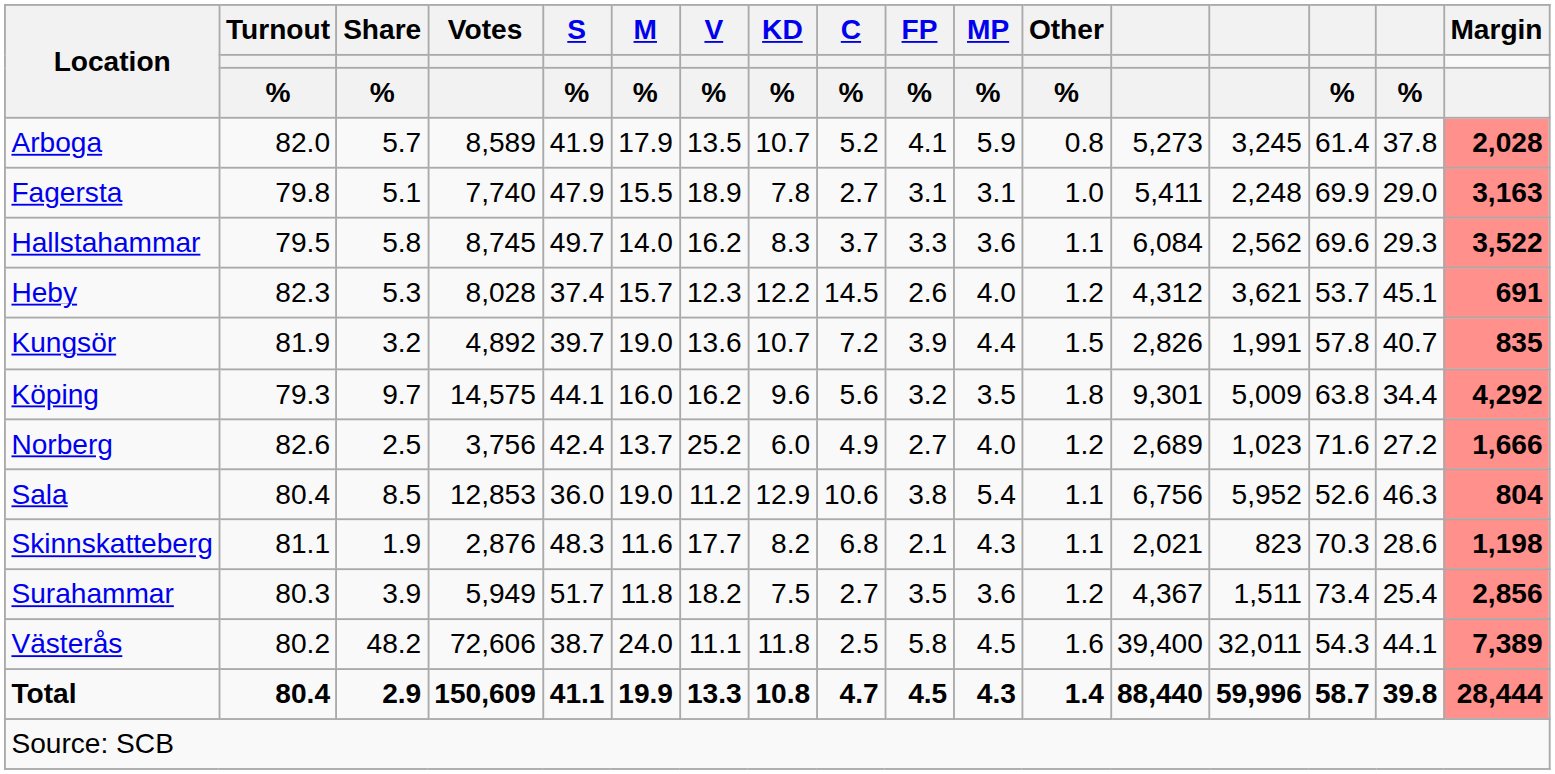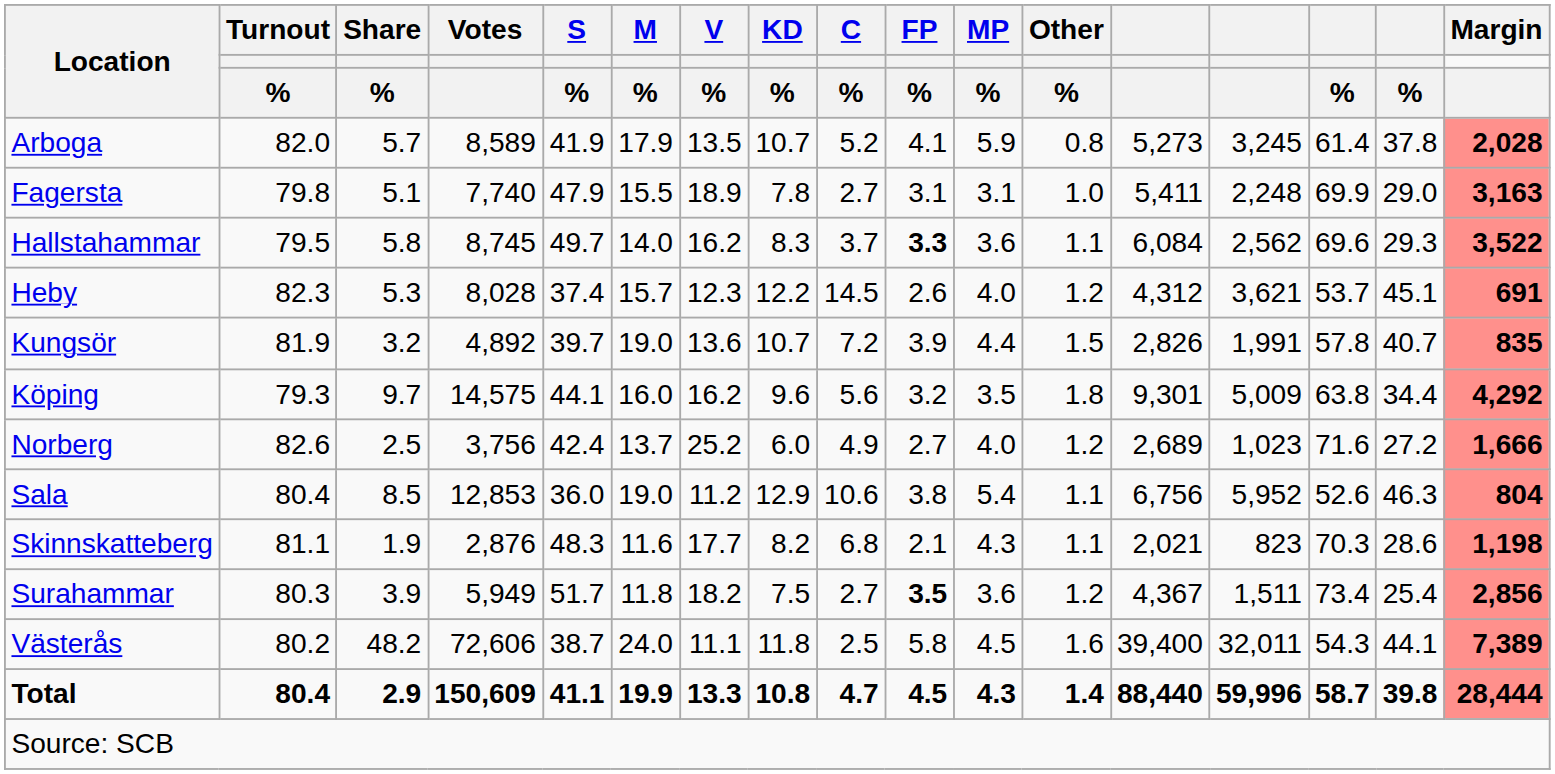Hallstahammar | FP / %: normal -> bold
Surahammar | FP / %: normal -> bold
